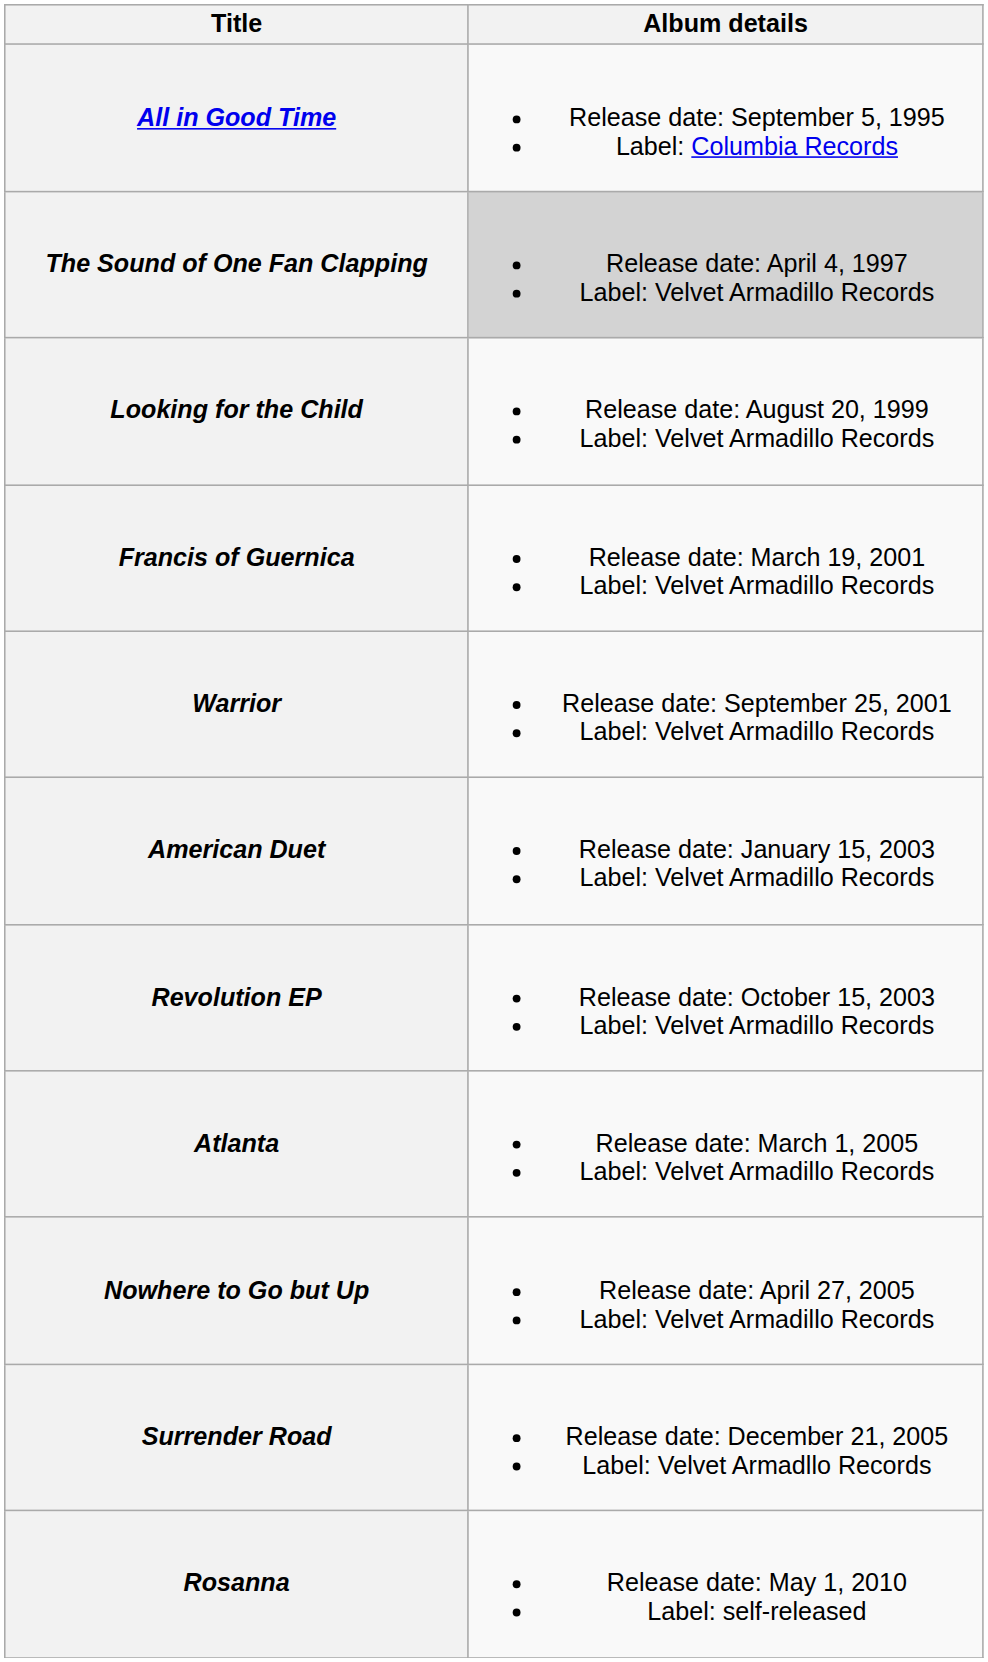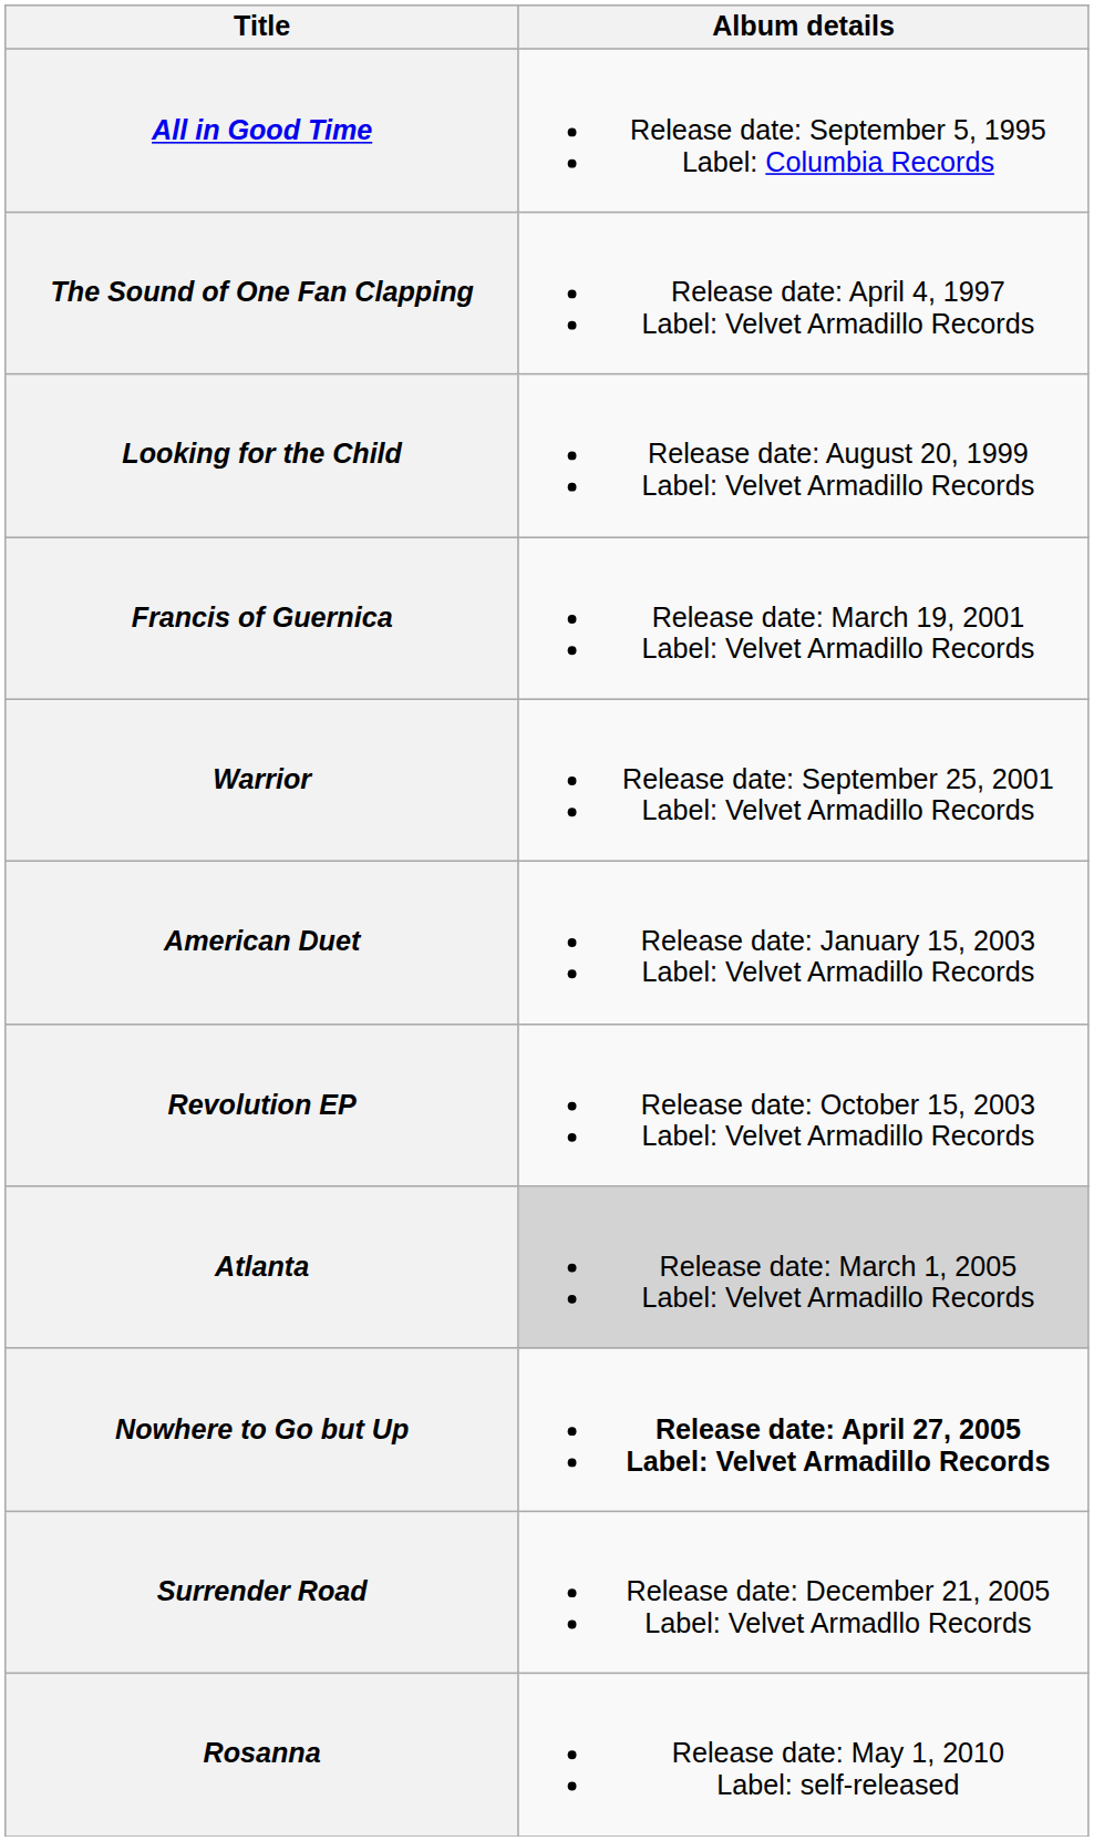The Sound of One Fan Clapping | Album details: lightgrey background -> no background
Atlanta | Album details: no background -> lightgrey background
Nowhere to Go but Up | Album details: normal -> bold
